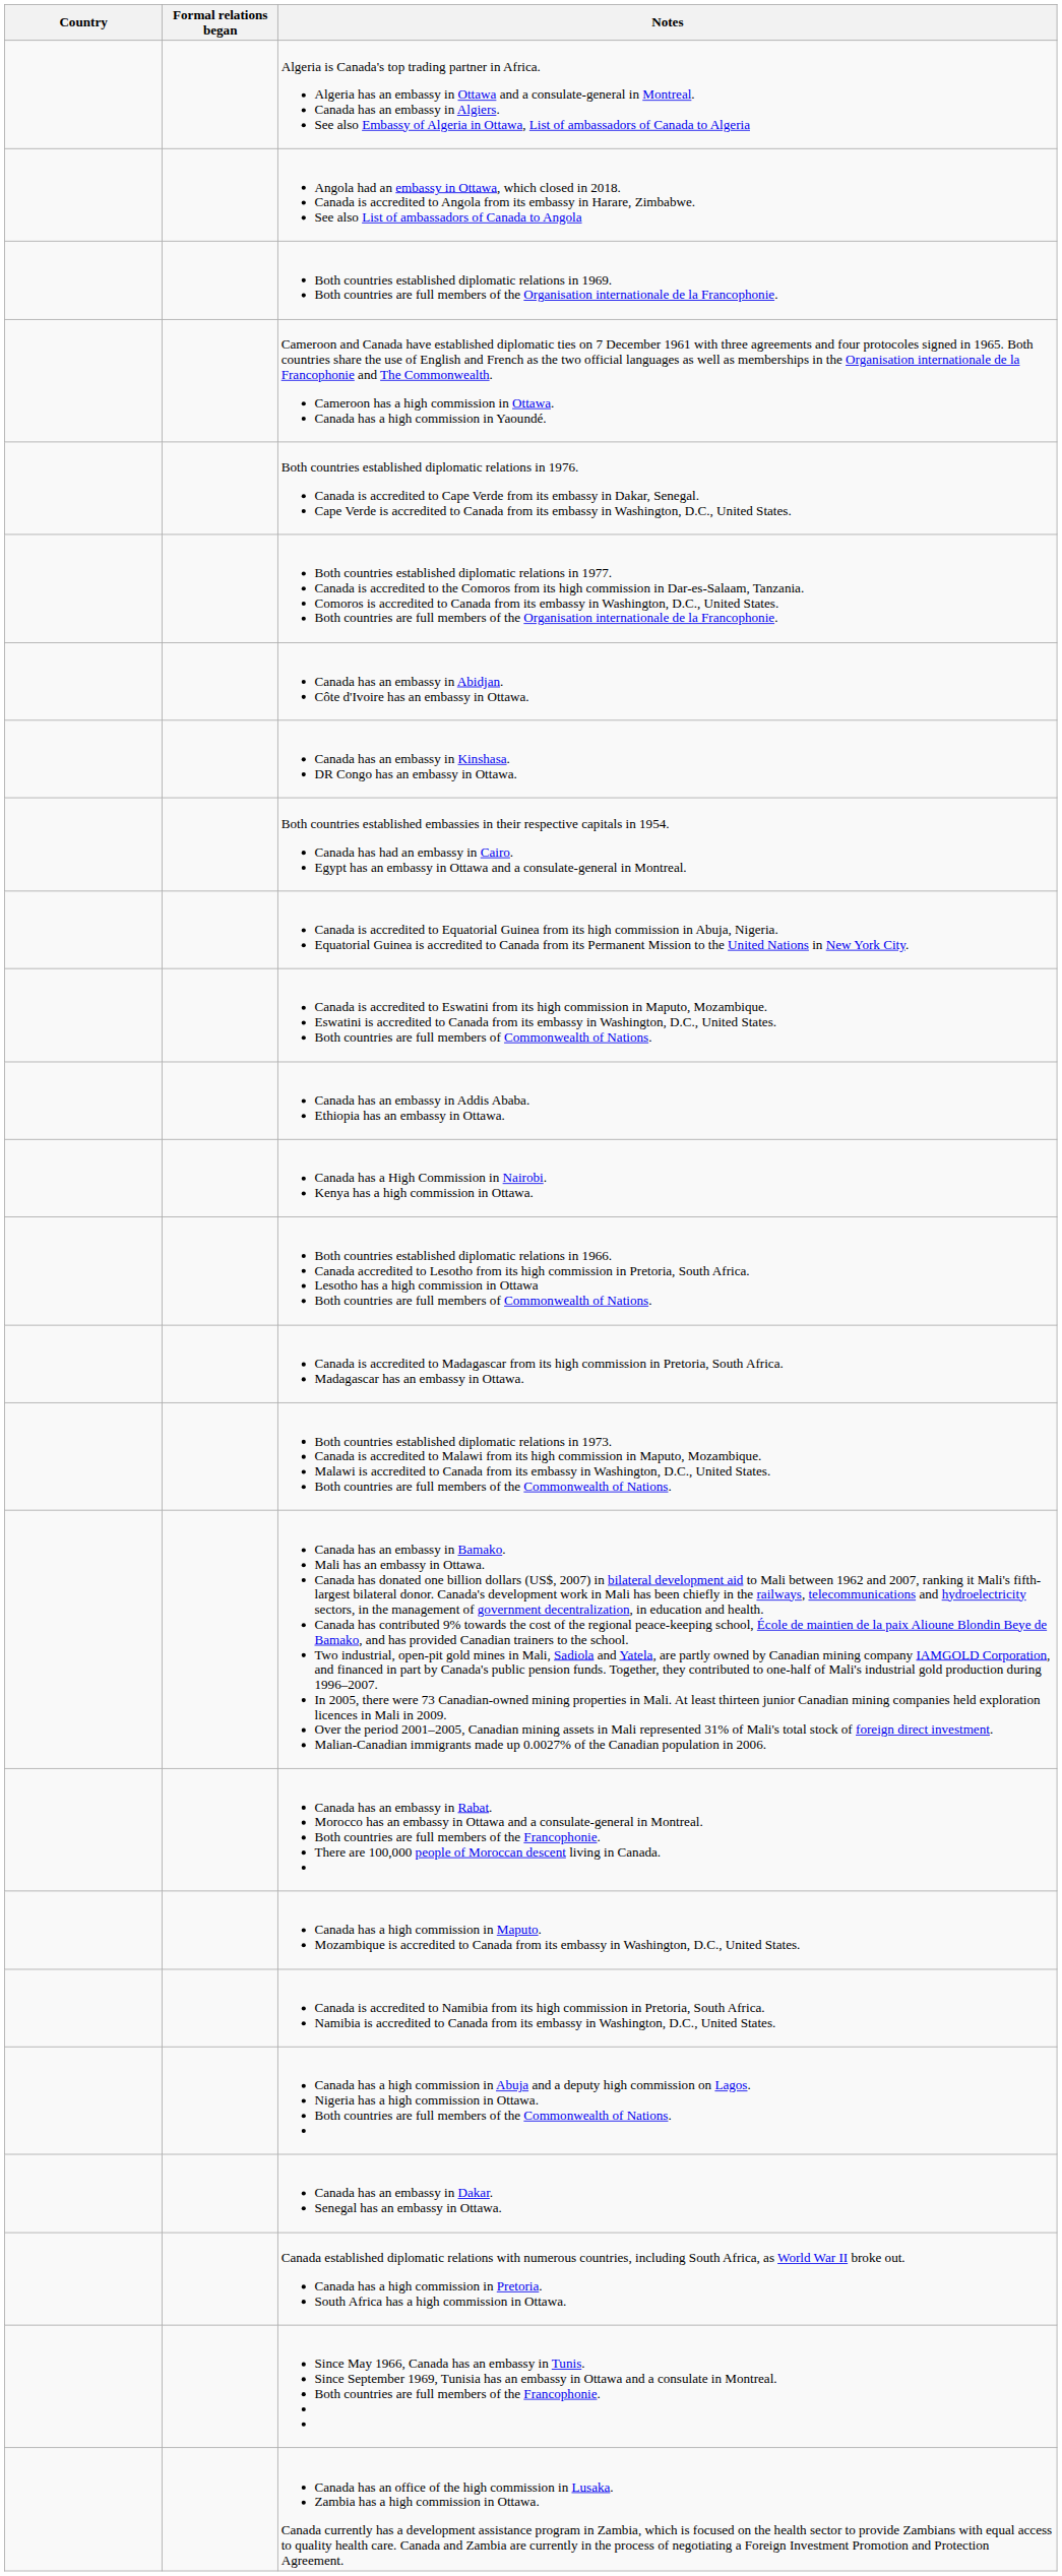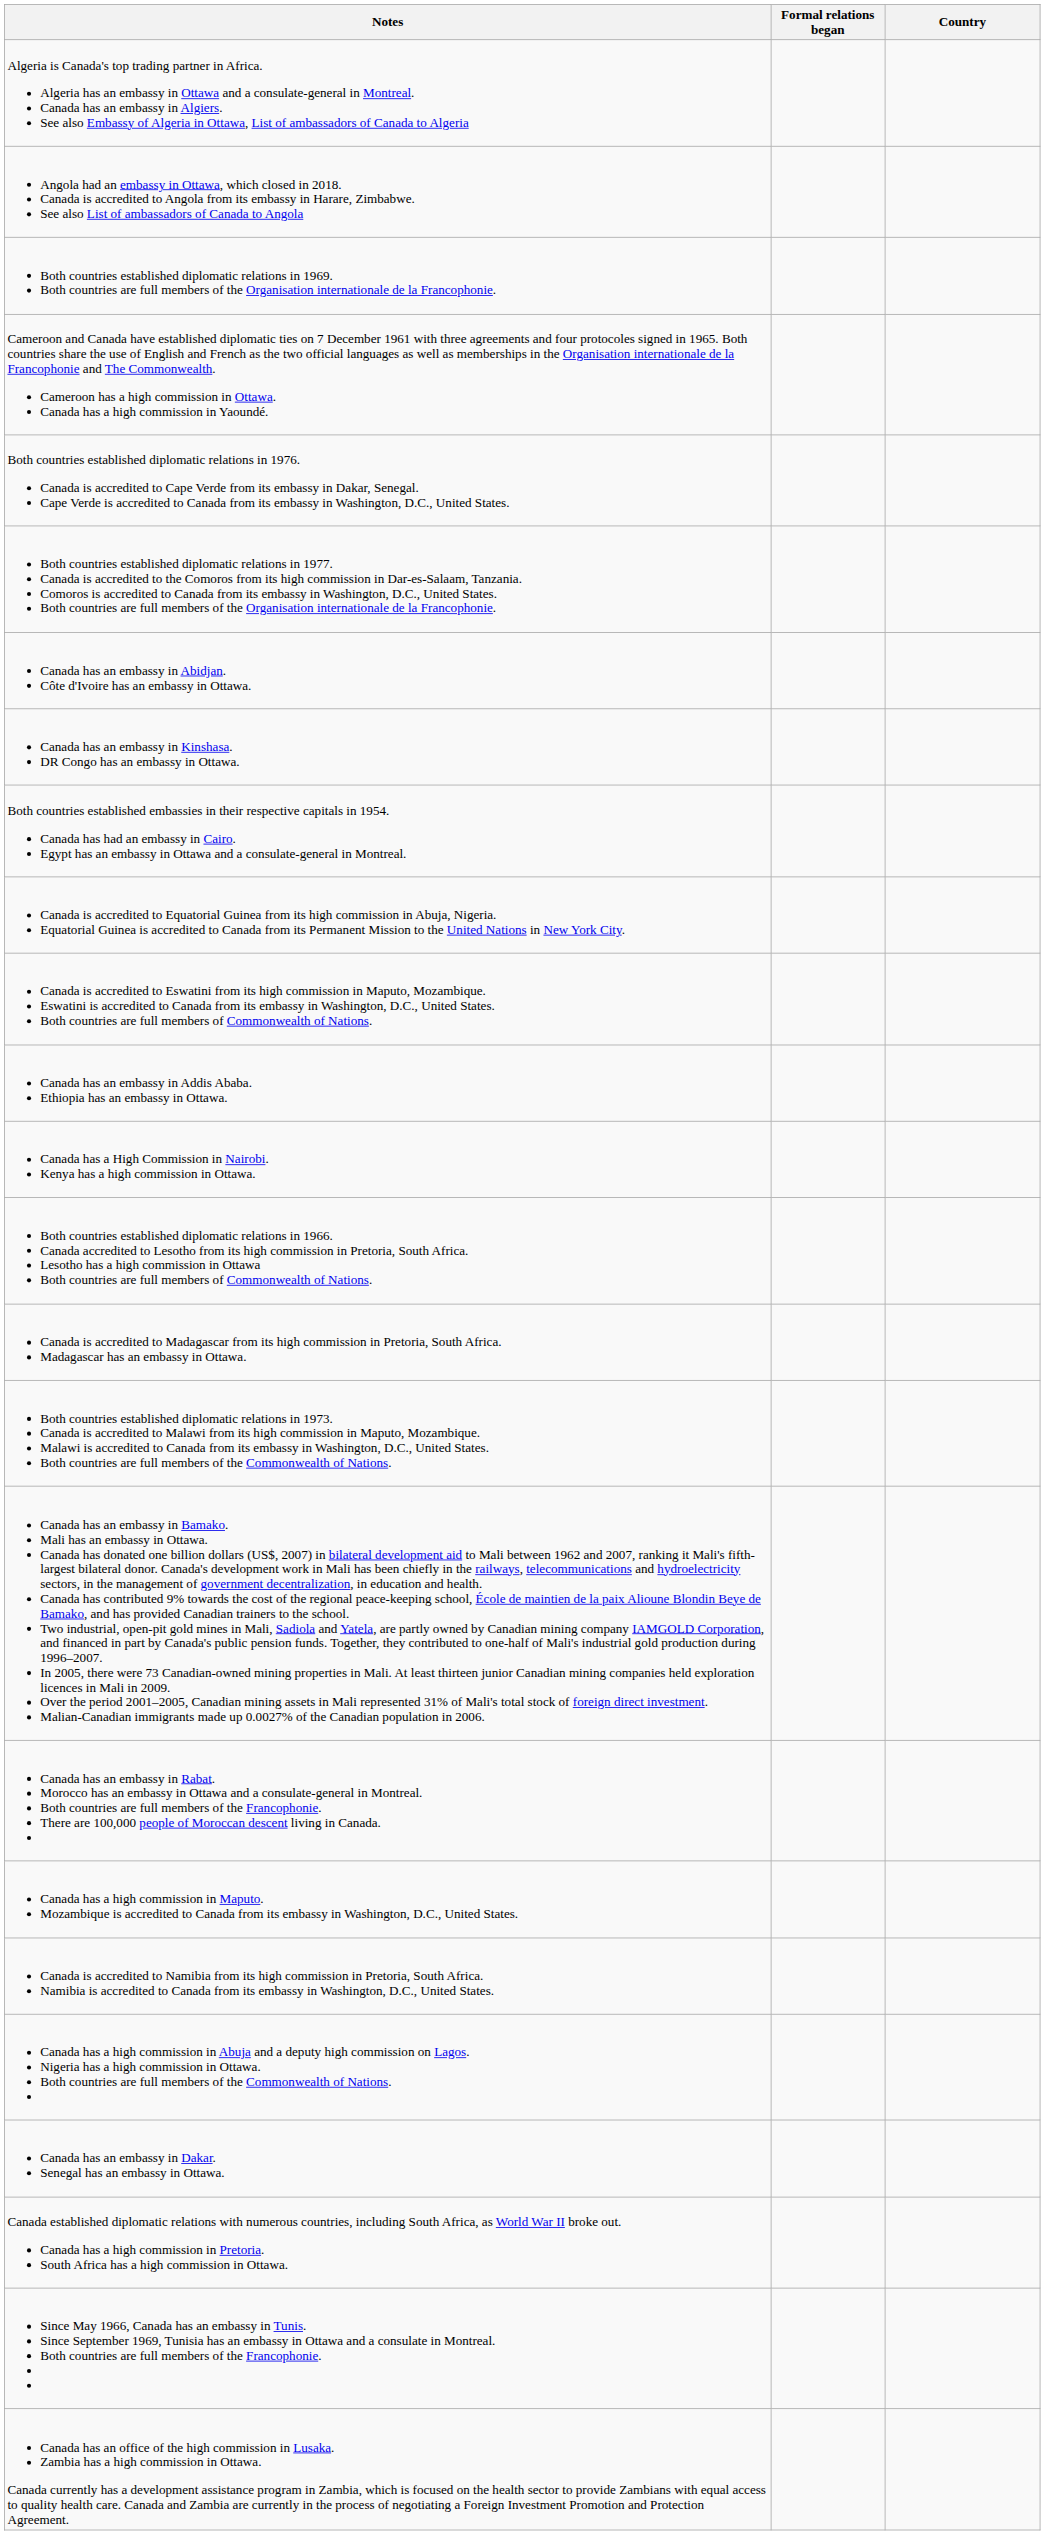columns swapped: Country <-> Notes
